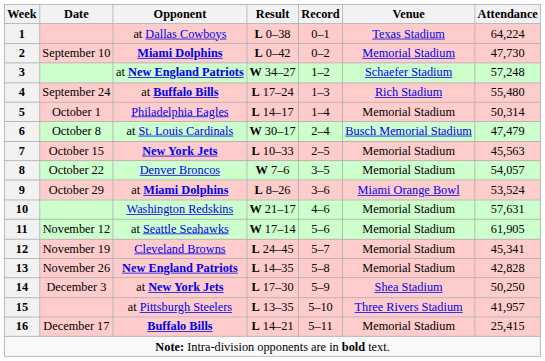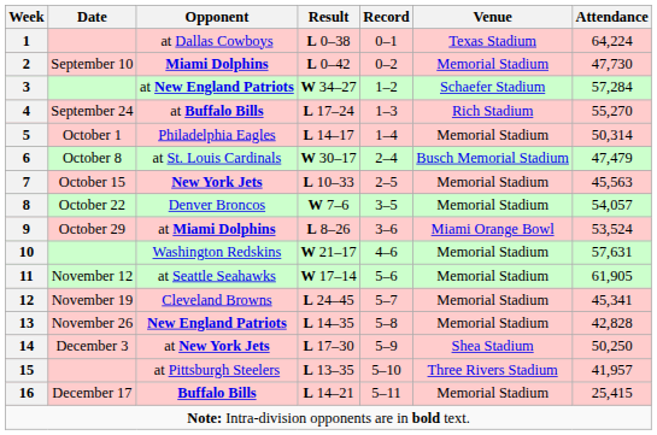3 | Attendance: 57,248 -> 57,284
4 | Attendance: 55,480 -> 55,270
